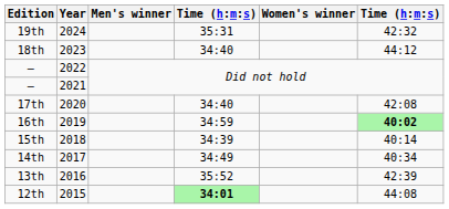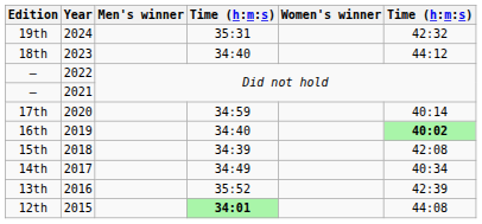17th | column 4: 34:40 -> 34:59
17th | column 6: 42:08 -> 40:14
16th | column 4: 34:59 -> 34:40
15th | column 6: 40:14 -> 42:08
